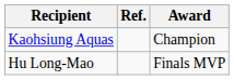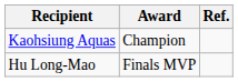columns swapped: Award <-> Ref.
